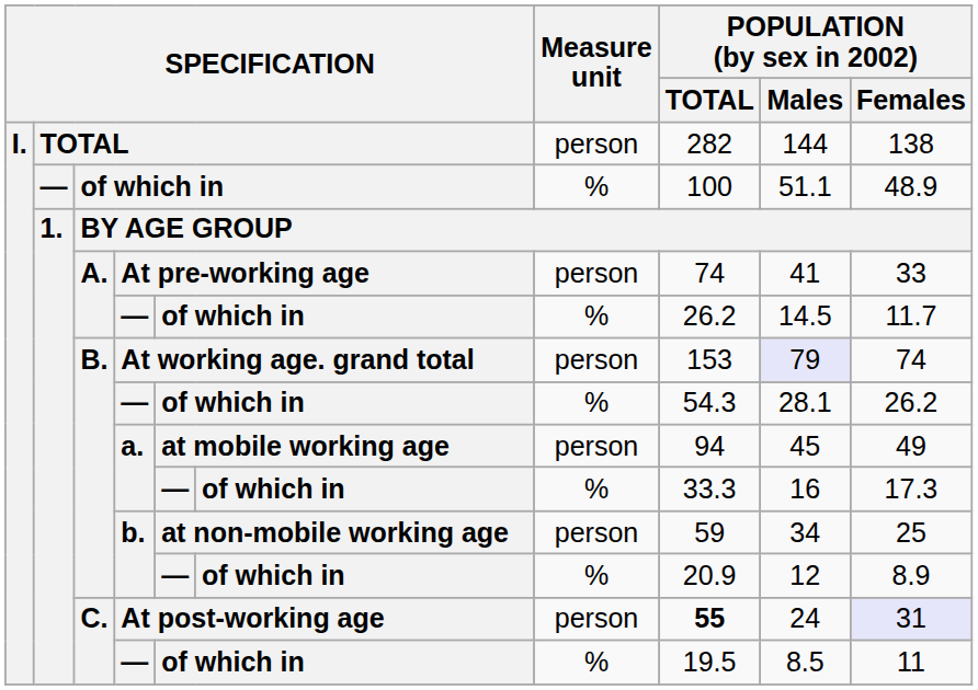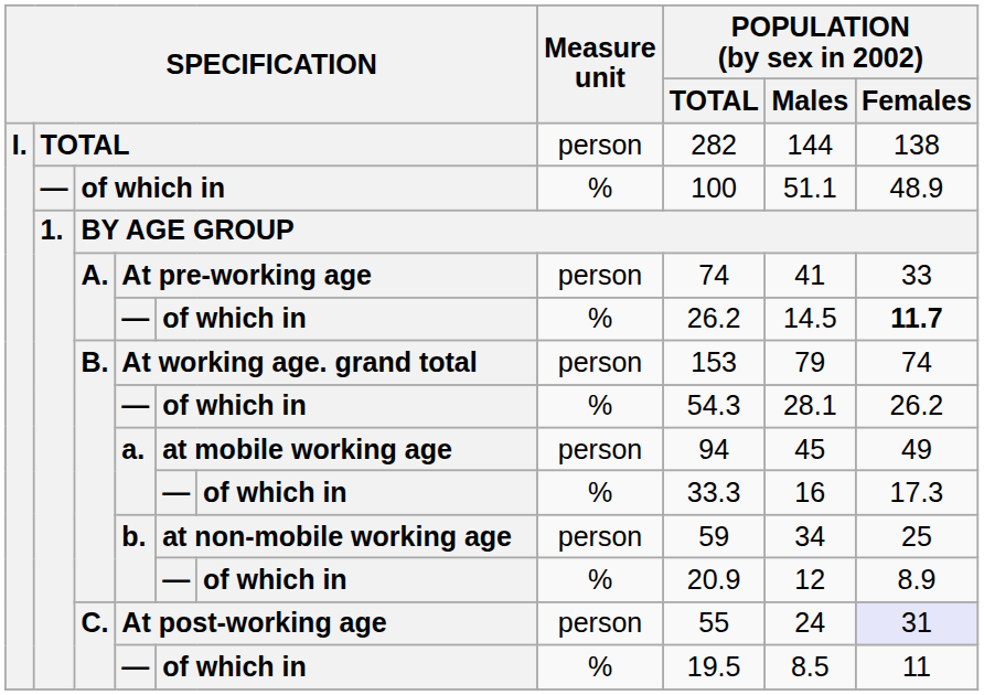A. / — | POPULATION (by sex in 2002) / Females: normal -> bold
At working age. grand total | POPULATION (by sex in 2002) / Males: lavender background -> no background
At post-working age | POPULATION (by sex in 2002) / TOTAL: bold -> normal
